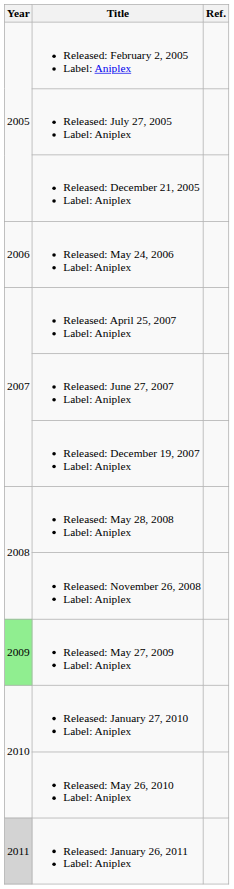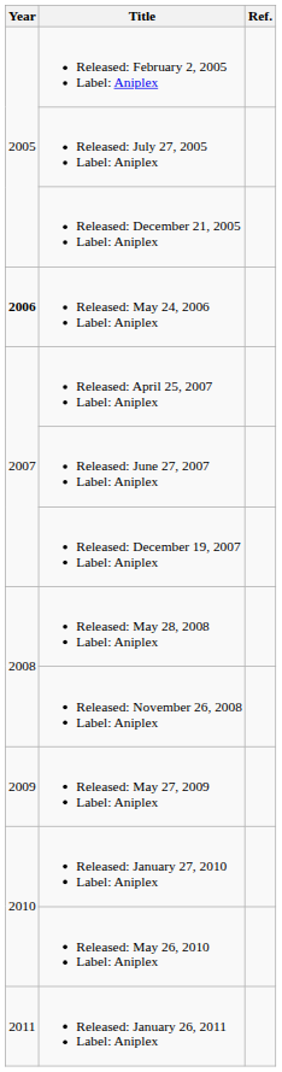Released: May 24, 2006 Label: Aniplex | Year: normal -> bold
Released: May 27, 2009 Label: Aniplex | Year: lightgreen background -> no background
Released: January 26, 2011 Label: Aniplex | Year: lightgrey background -> no background
